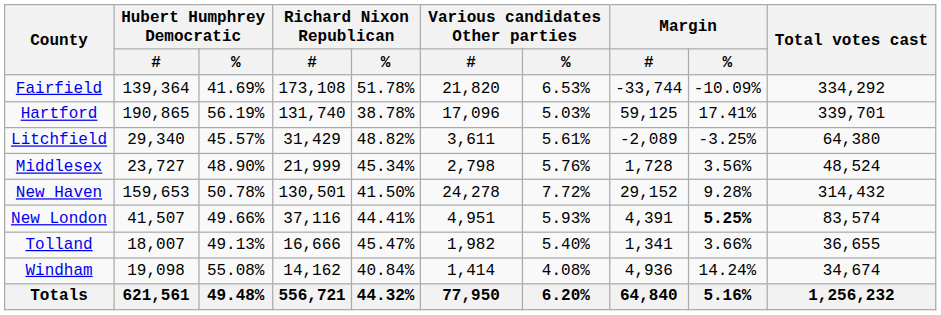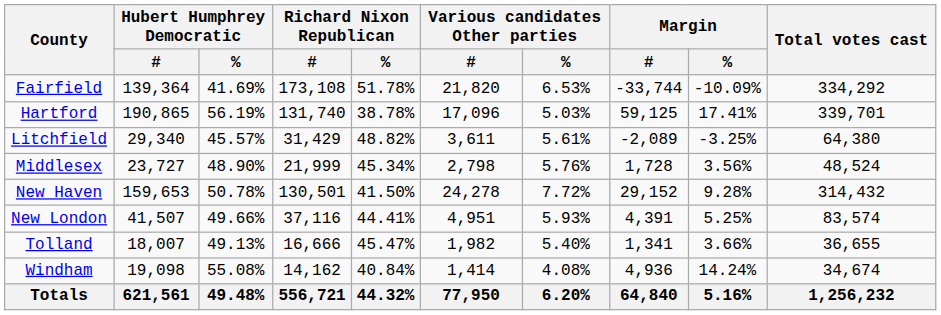New London | Margin / %: bold -> normal
